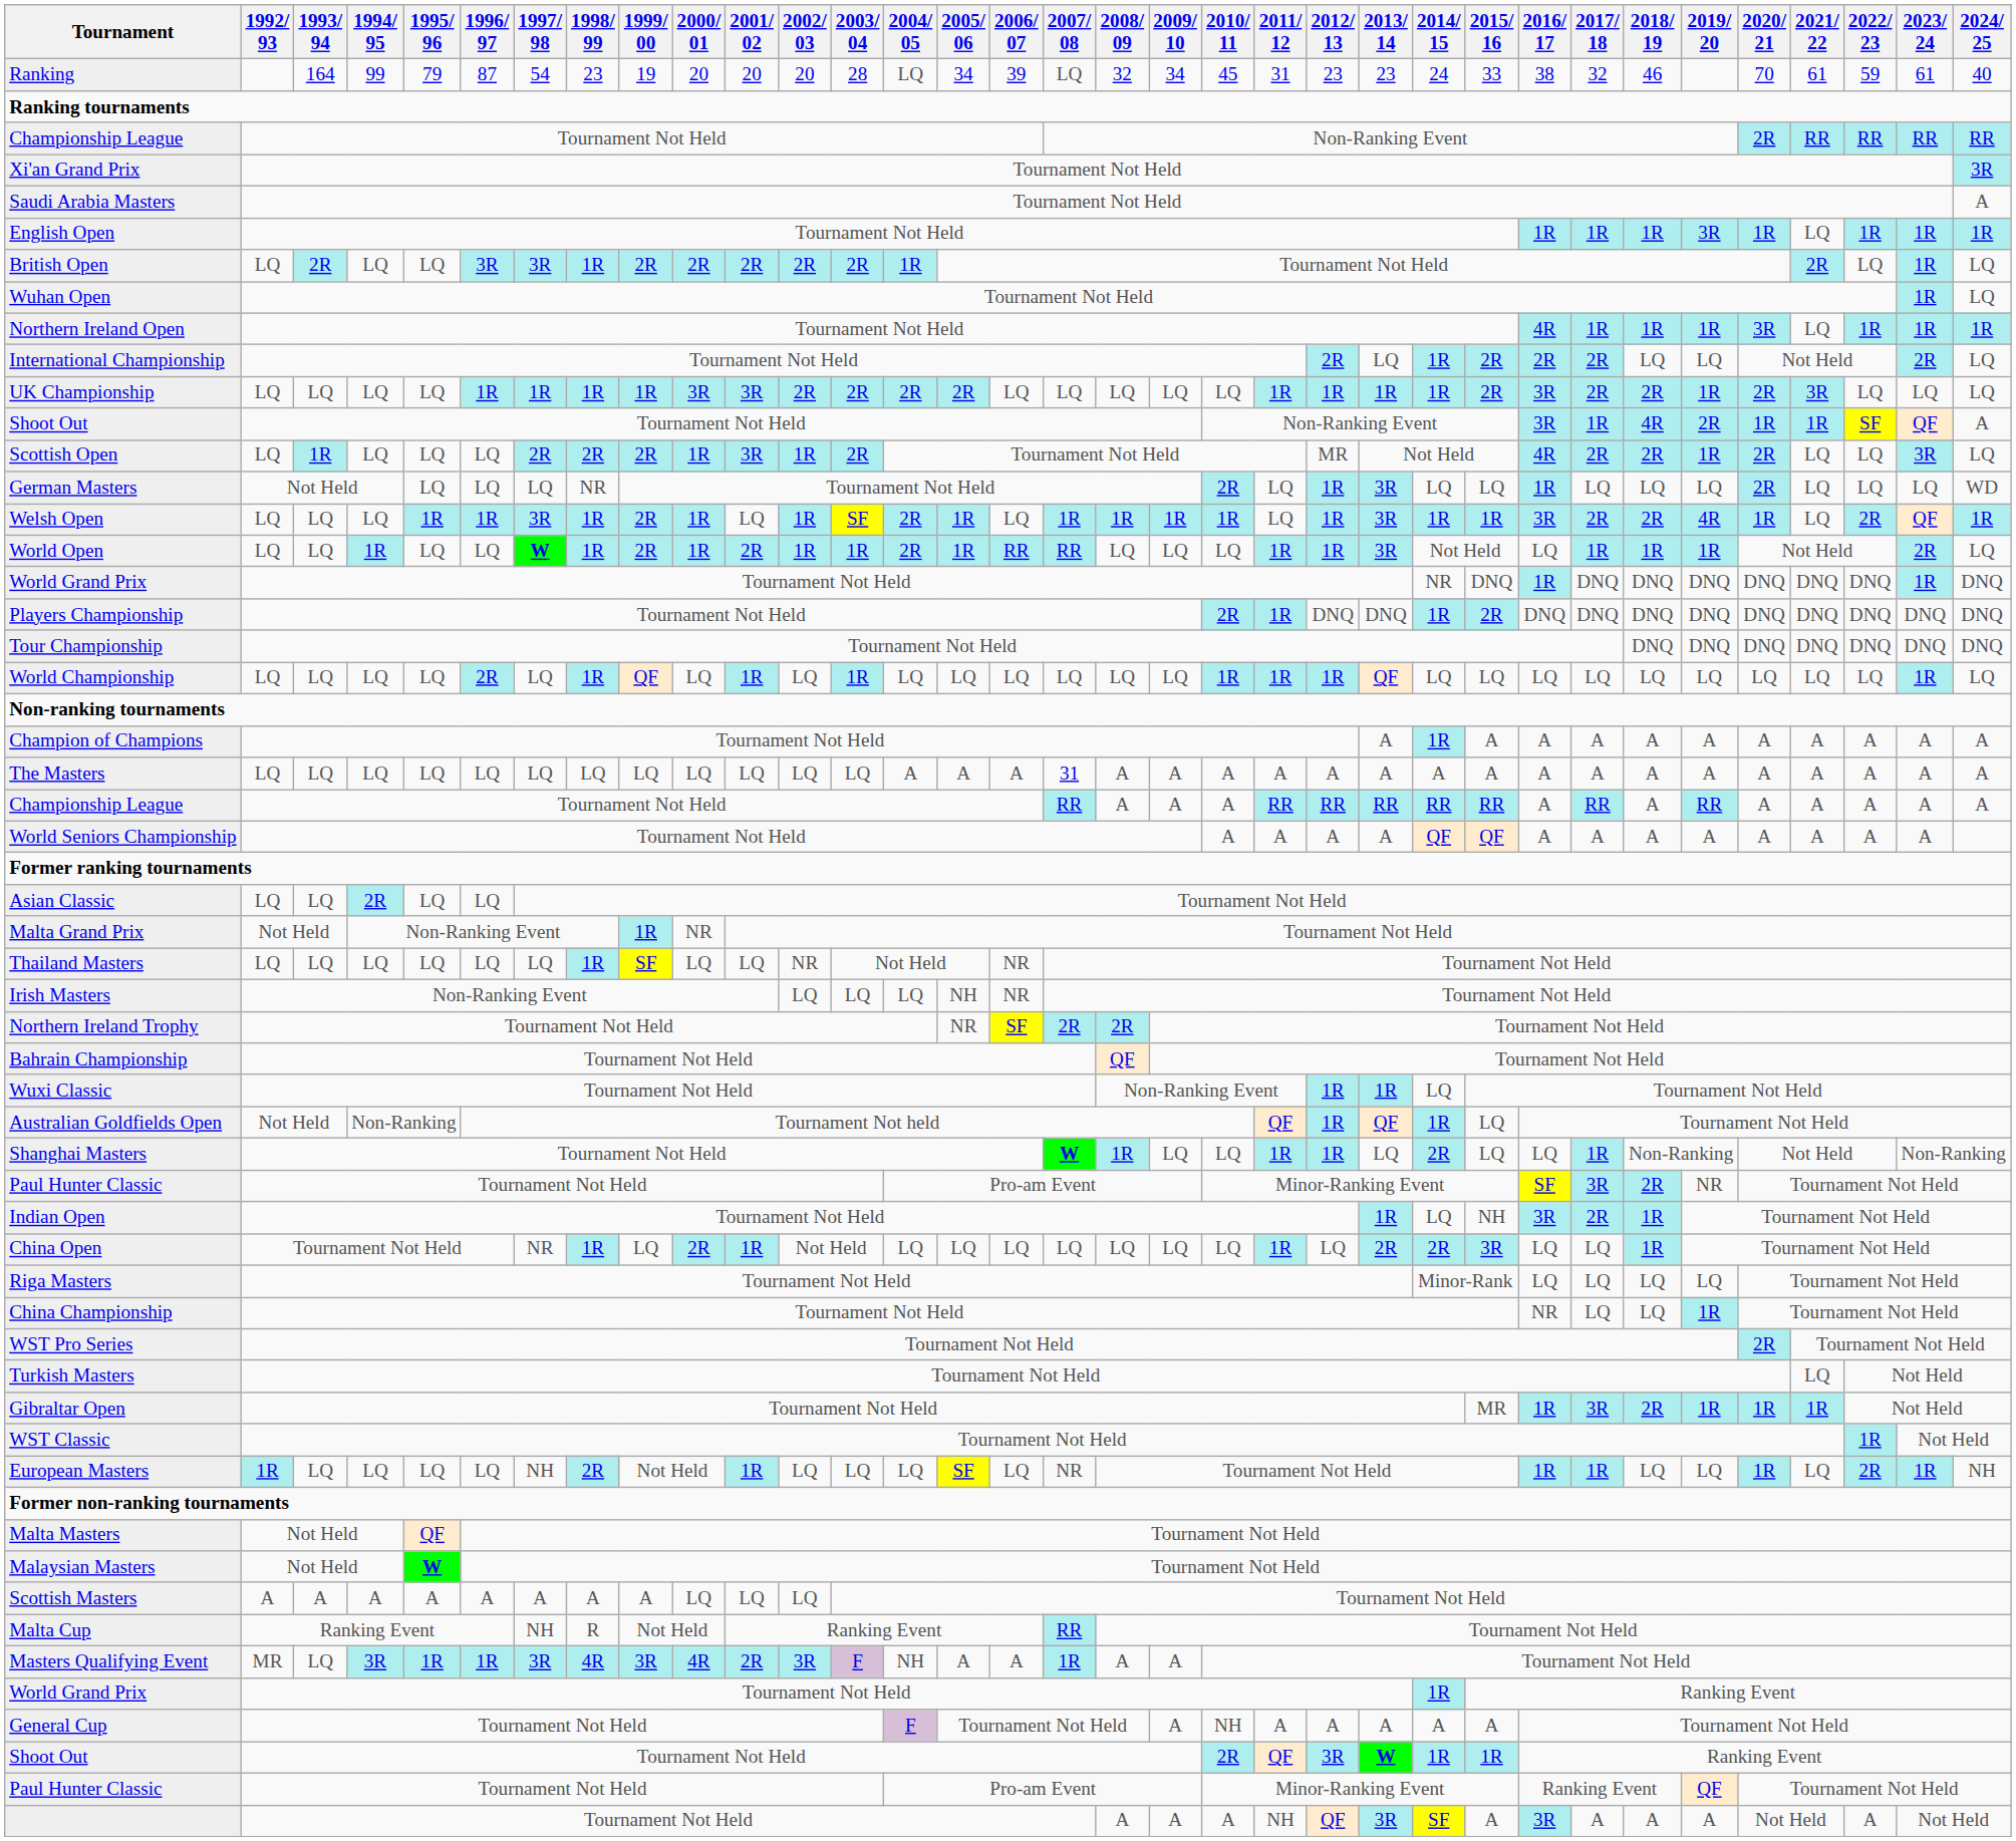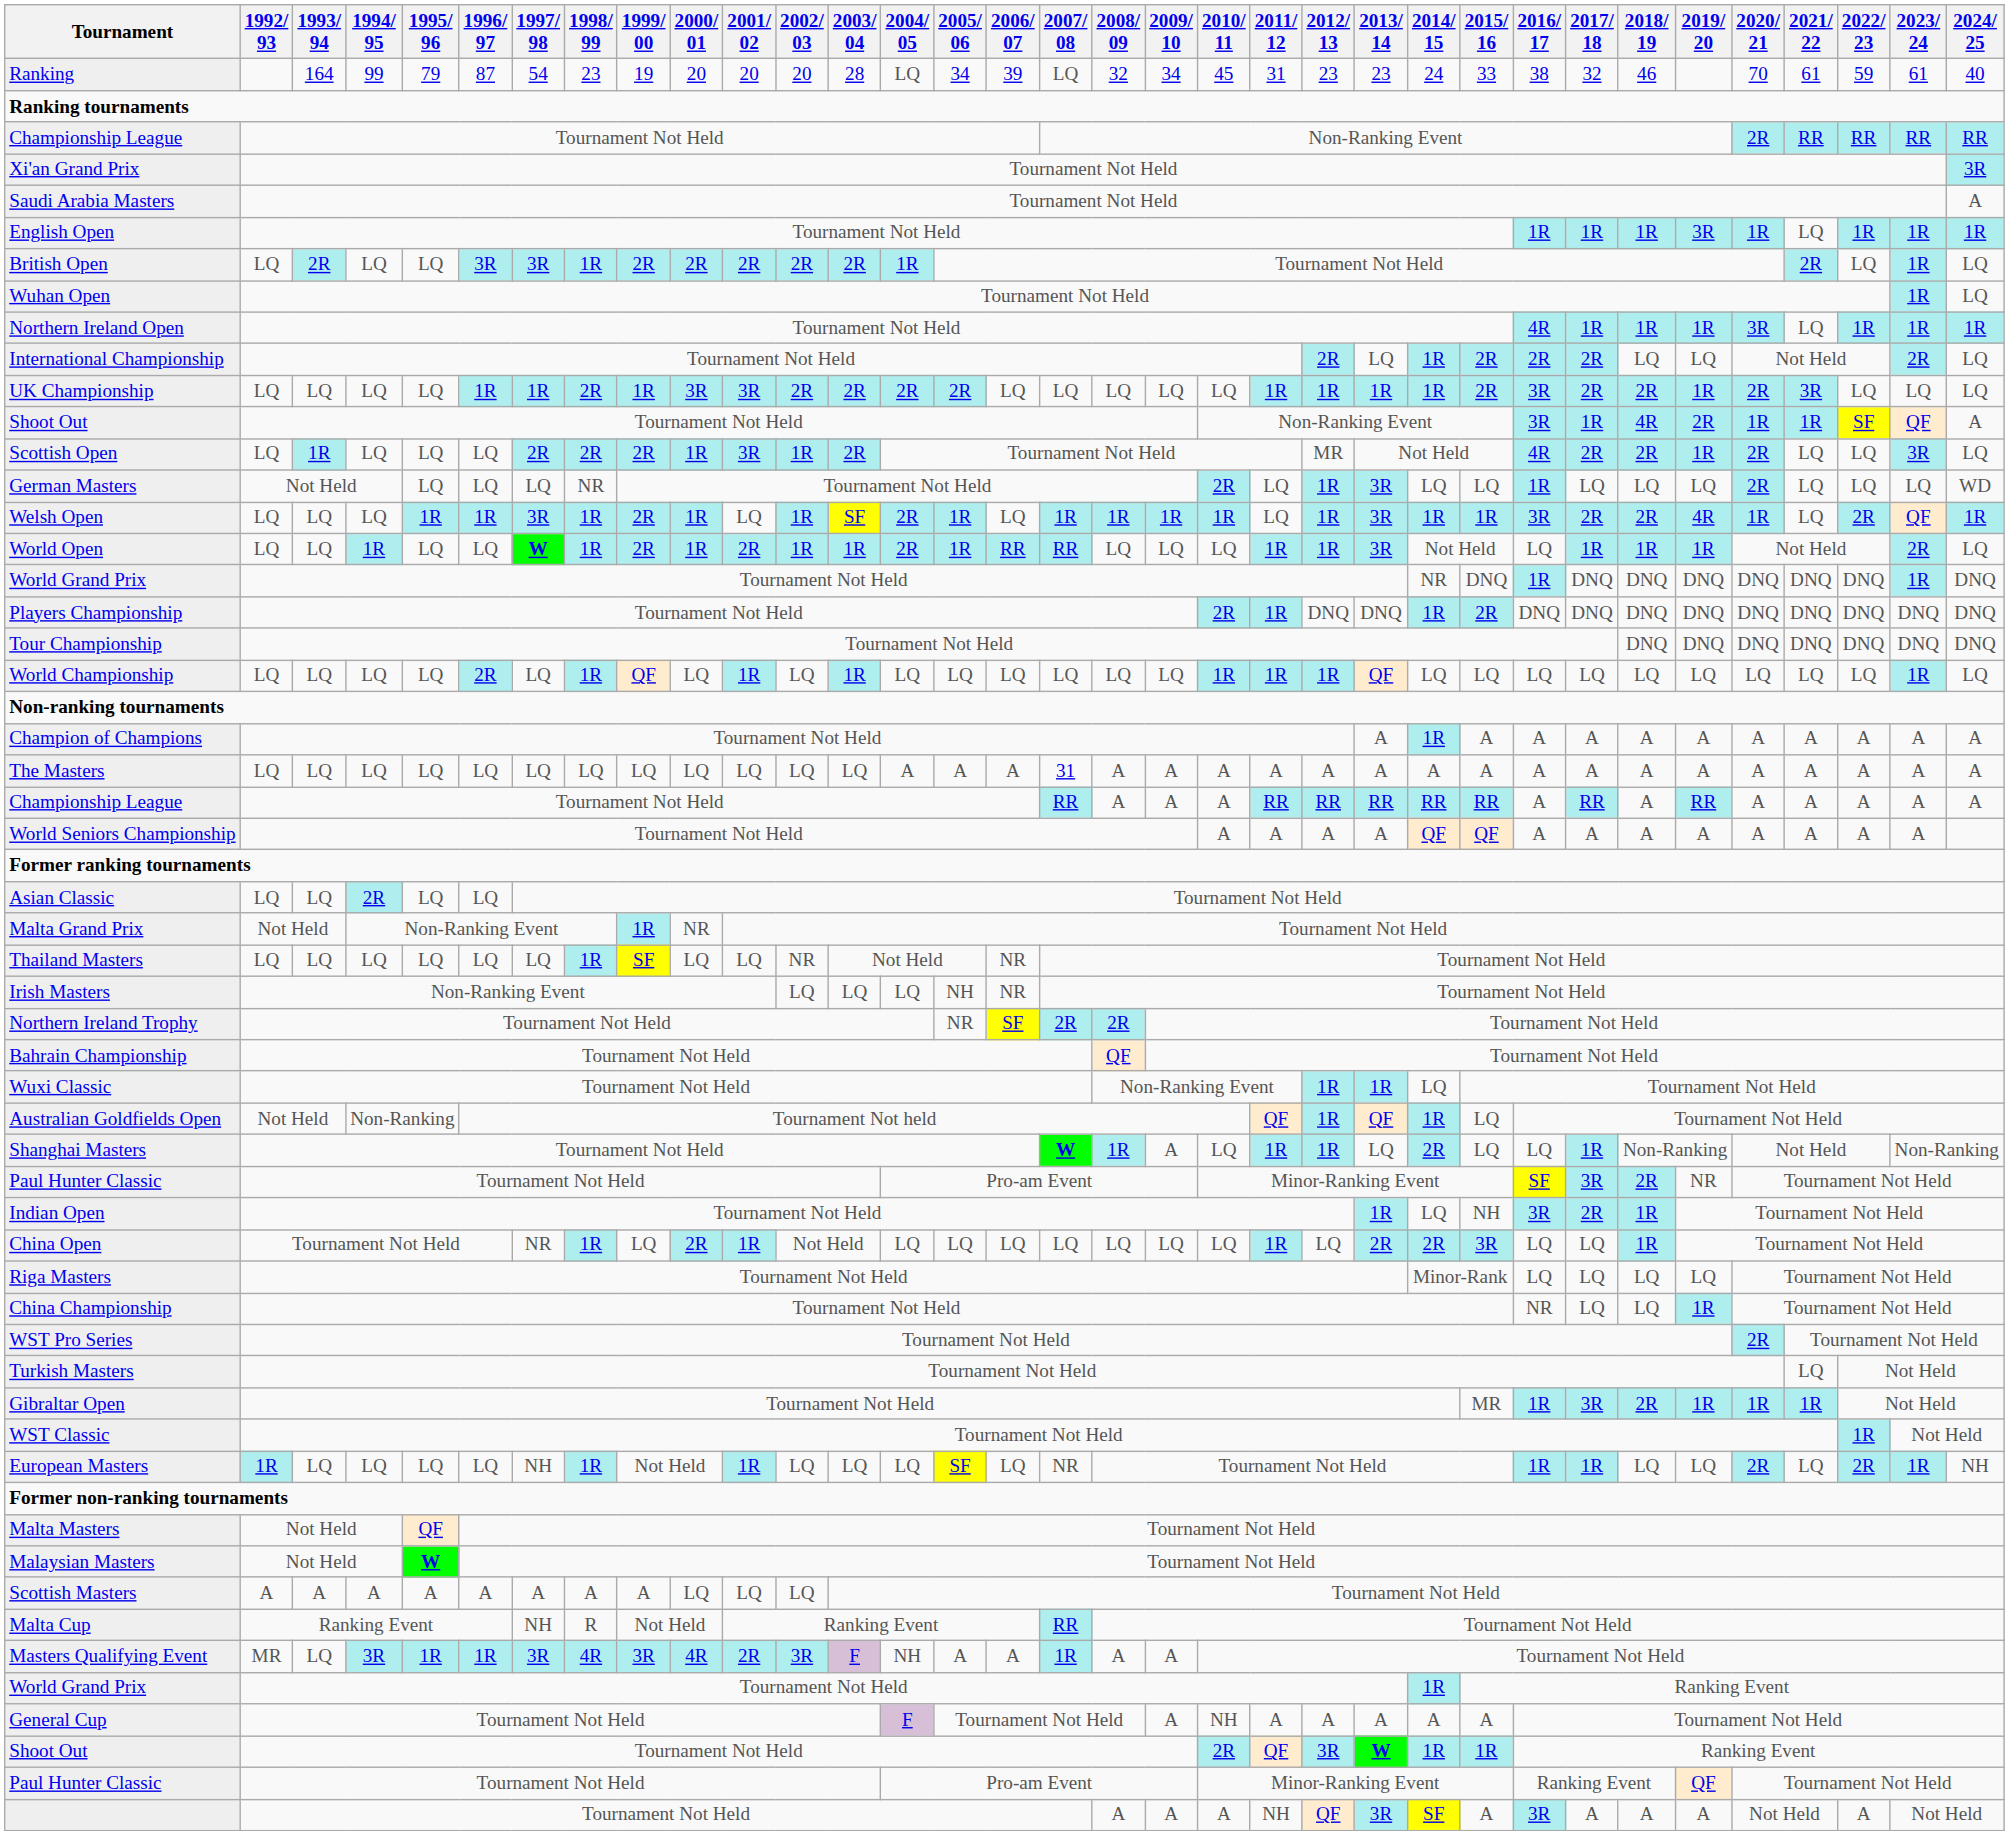UK Championship | 1998/ 99: 1R -> 2R
Shanghai Masters | 2009/ 10: LQ -> A
European Masters | 1998/ 99: 2R -> 1R
European Masters | 2020/ 21: 1R -> 2R
